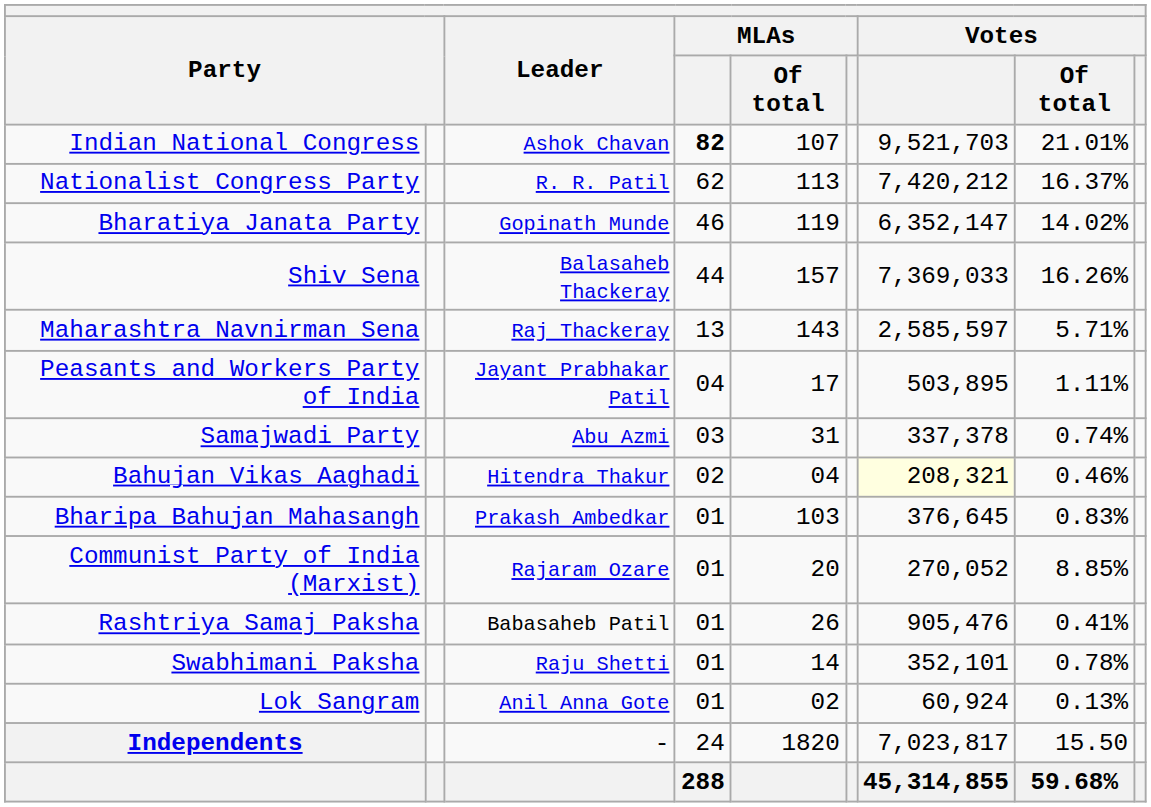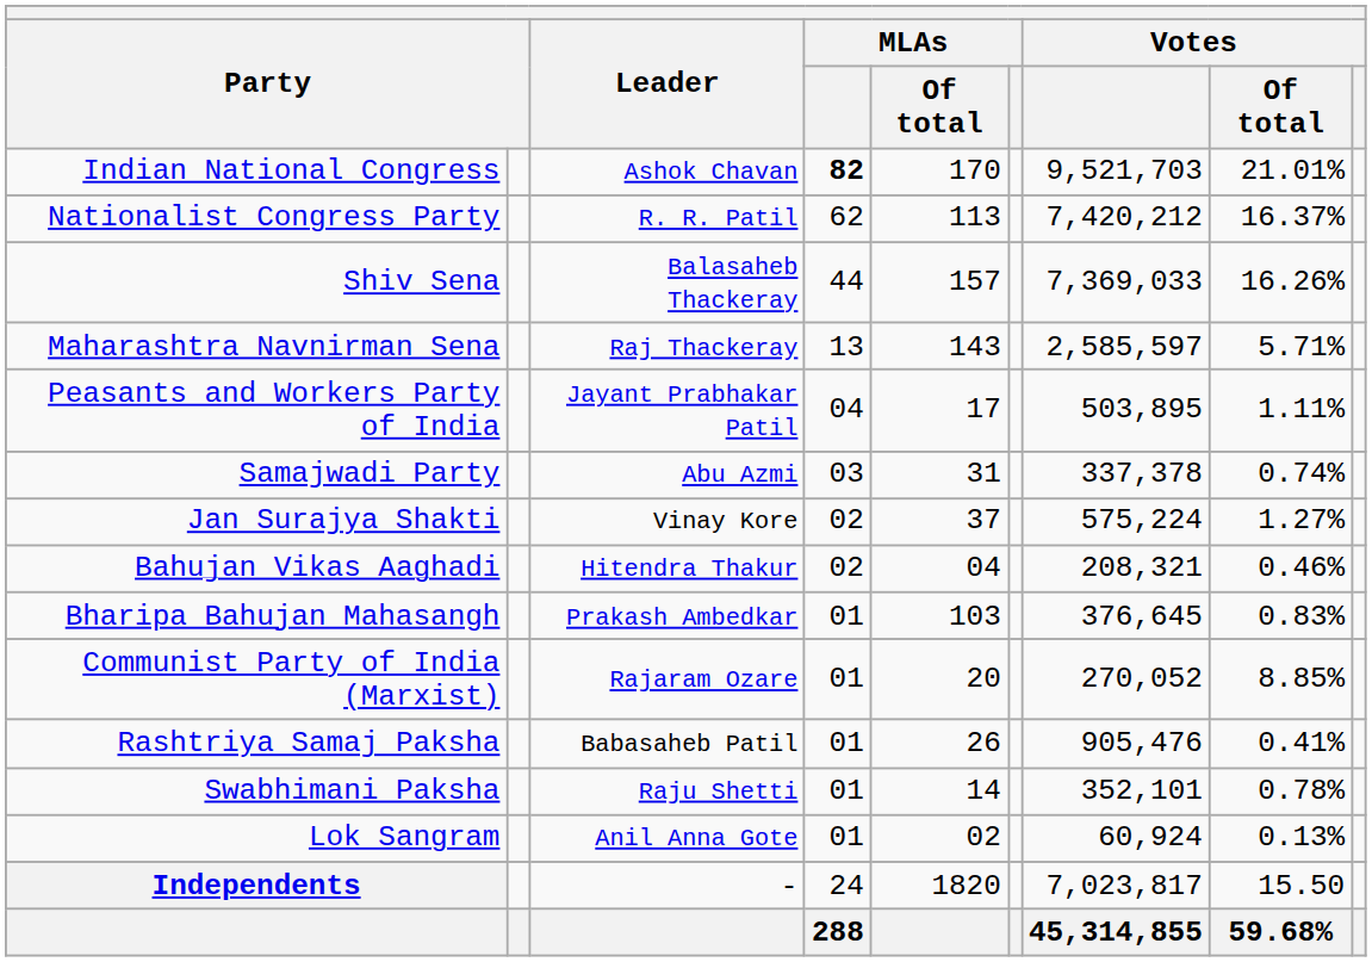Indian National Congress | MLAs / Of total: 107 -> 170
- row: Bharatiya Janata Party | Gopinath Munde | 46 | 119 | 6,352,147 | 14.02%
+ row: Jan Surajya Shakti | Vinay Kore | 02 | 37 | 575,224 | 1.27%
Bahujan Vikas Aaghadi | column 7: lightyellow background -> no background
